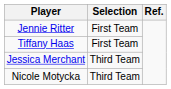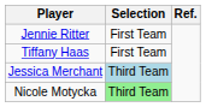Jessica Merchant | Selection: no background -> lightblue background
Nicole Motycka | Selection: no background -> lightgreen background
